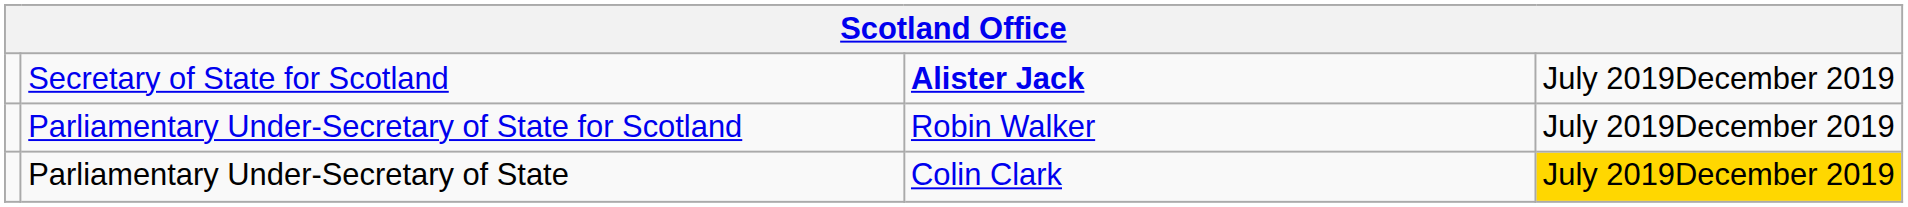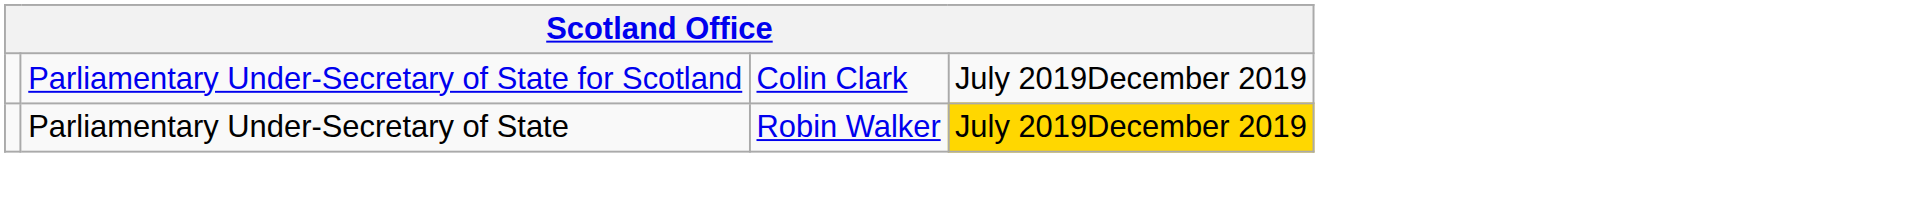- row: Secretary of State for Scotland | Alister Jack | July 2019December 2019
Parliamentary Under-Secretary of State for Scotland | column 3: Robin Walker -> Colin Clark
Parliamentary Under-Secretary of State | column 3: Colin Clark -> Robin Walker
